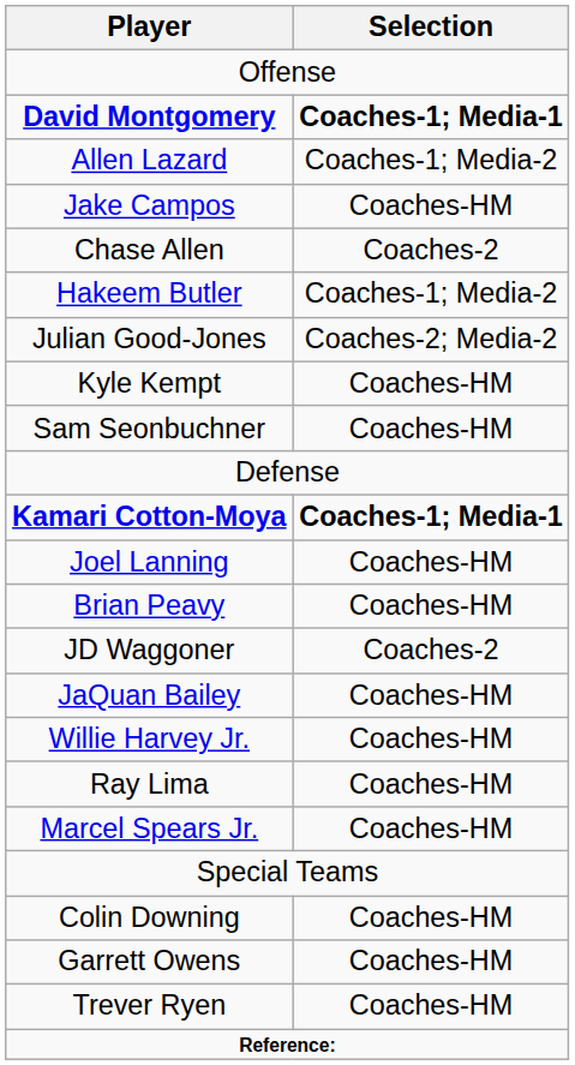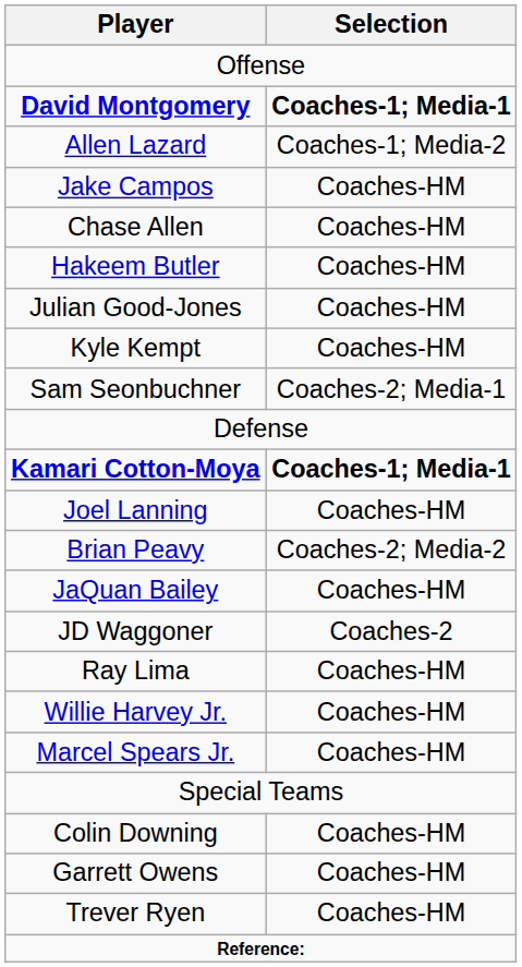Chase Allen | Selection: Coaches-2 -> Coaches-HM
Hakeem Butler | Selection: Coaches-1; Media-2 -> Coaches-HM
Julian Good-Jones | Selection: Coaches-2; Media-2 -> Coaches-HM
Sam Seonbuchner | Selection: Coaches-HM -> Coaches-2; Media-1
Brian Peavy | Selection: Coaches-HM -> Coaches-2; Media-2
rows swapped: JD Waggoner <-> JaQuan Bailey
rows swapped: Willie Harvey Jr. <-> Ray Lima
